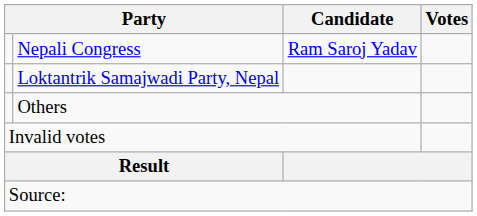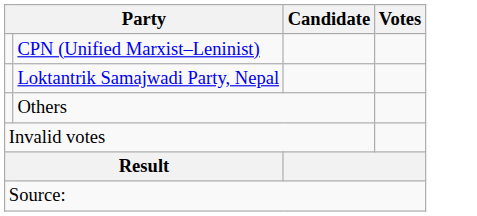- row: Nepali Congress | Ram Saroj Yadav
+ row: CPN (Unified Marxist–Leninist)
